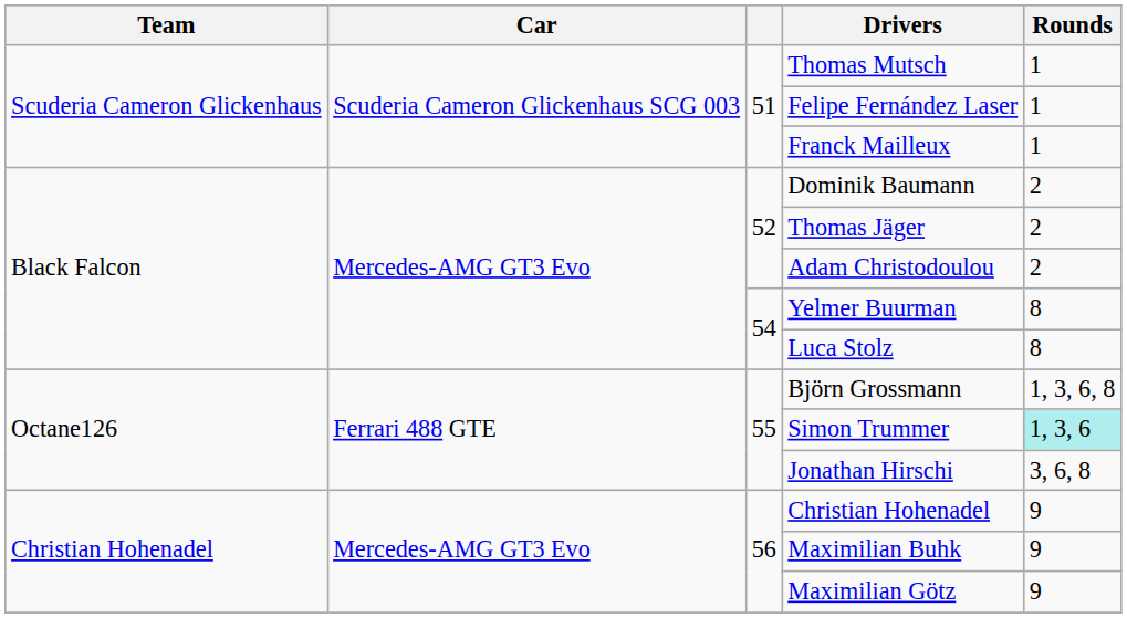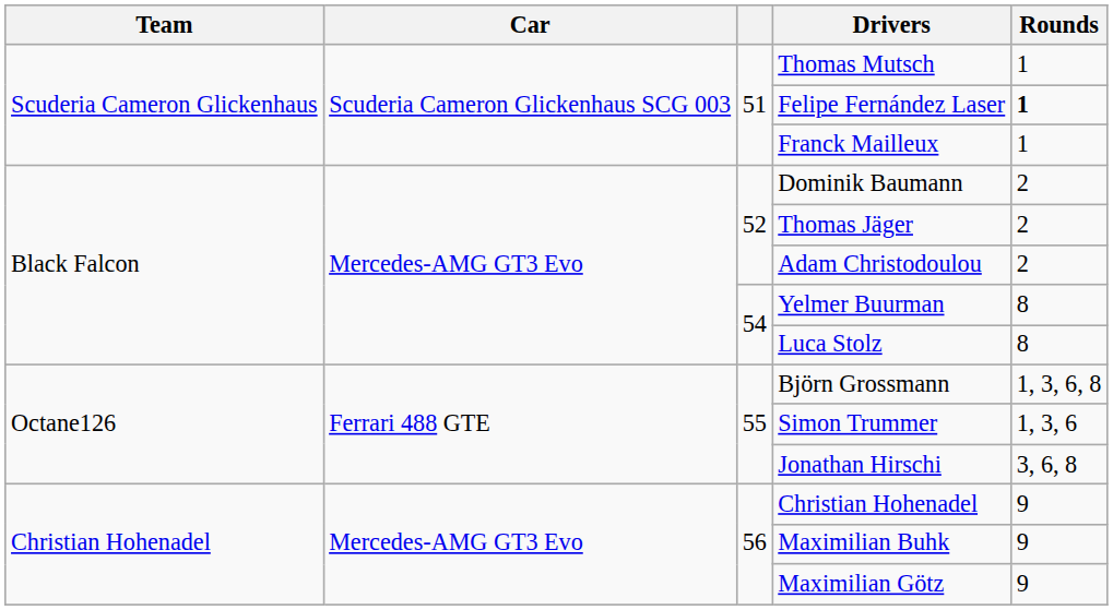Felipe Fernández Laser | column 5: normal -> bold
Simon Trummer | column 5: paleturquoise background -> no background
